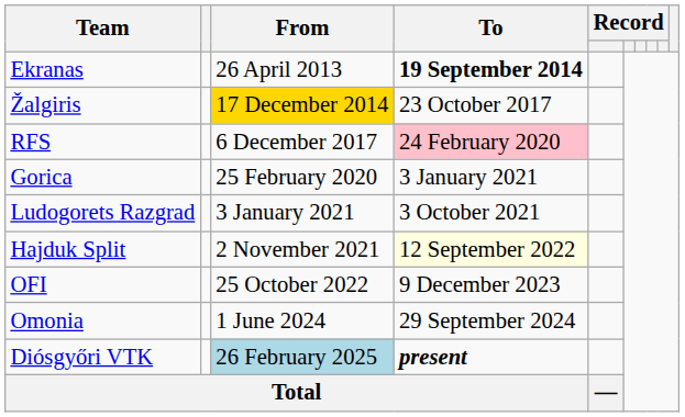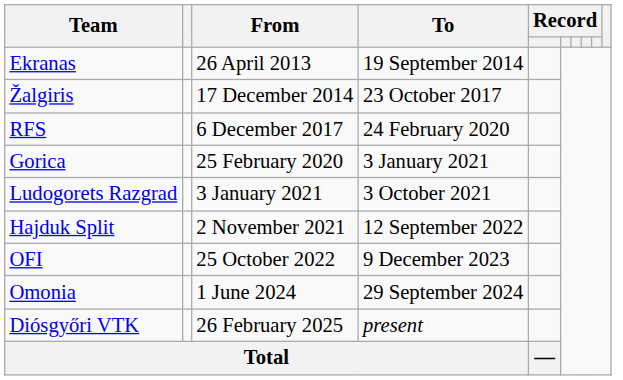Ekranas | To: bold -> normal
Žalgiris | From: gold background -> no background
RFS | To: pink background -> no background
Hajduk Split | To: lightyellow background -> no background
Diósgyőri VTK | From: lightblue background -> no background
Diósgyőri VTK | To: bold -> normal
